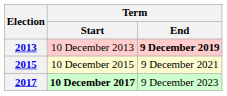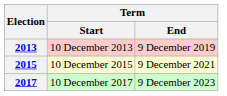2013 | Term / End: bold -> normal
2017 | Term / Start: bold -> normal
